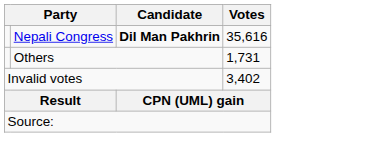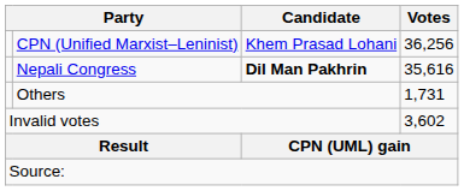+ row: CPN (Unified Marxist–Leninist) | Khem Prasad Lohani | 36,256
Invalid votes | Votes: 3,402 -> 3,602
